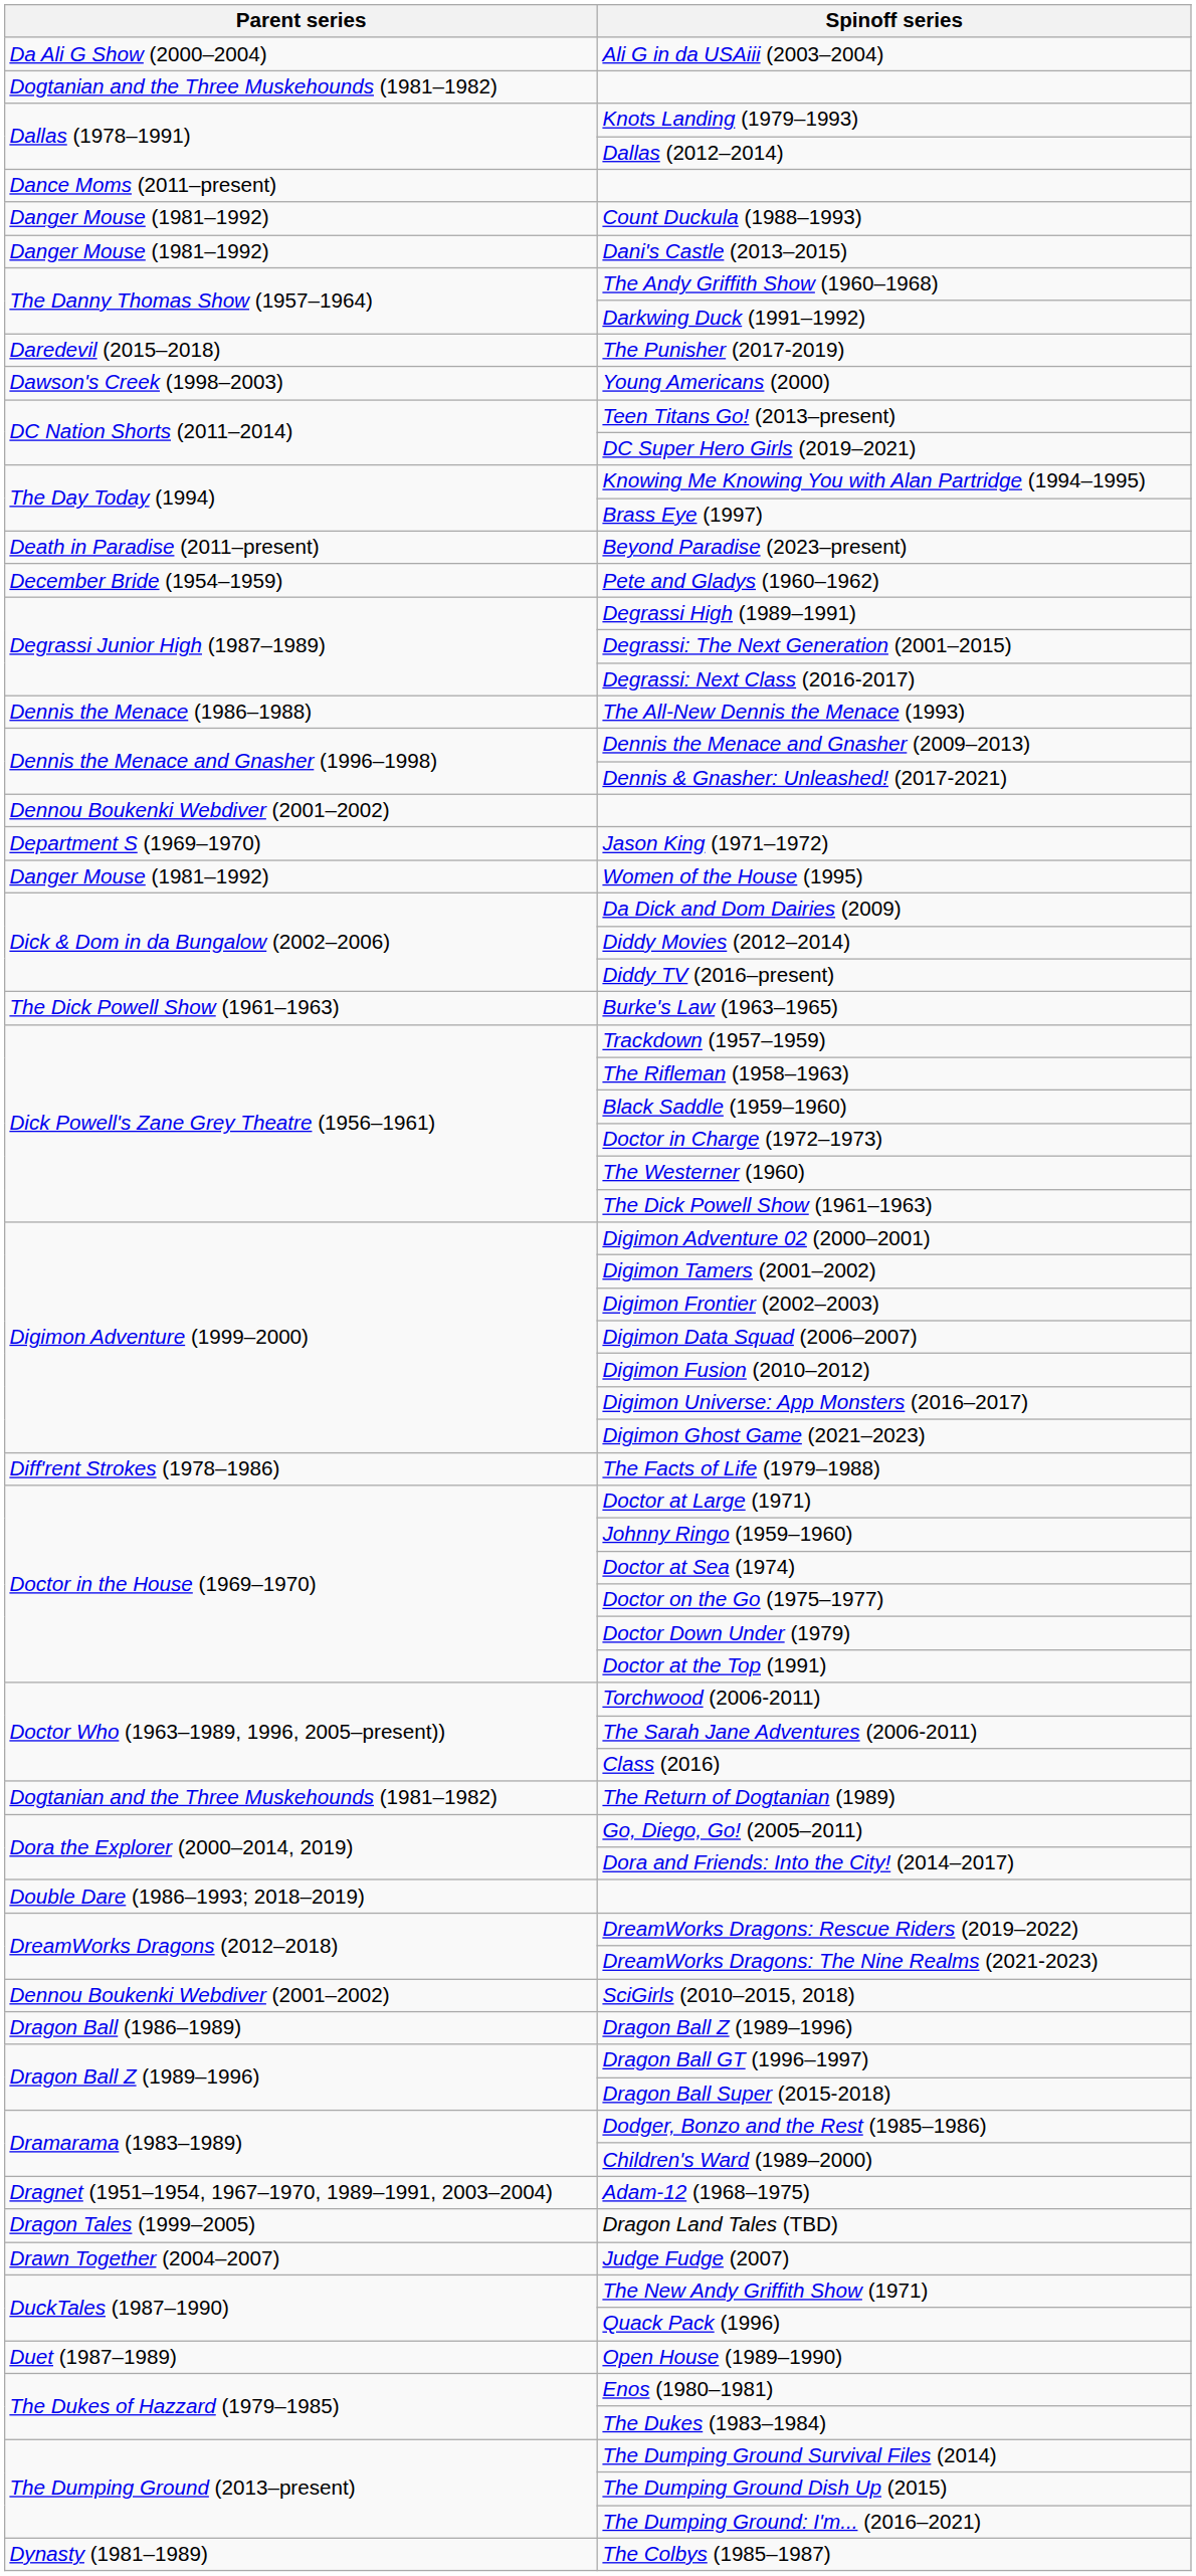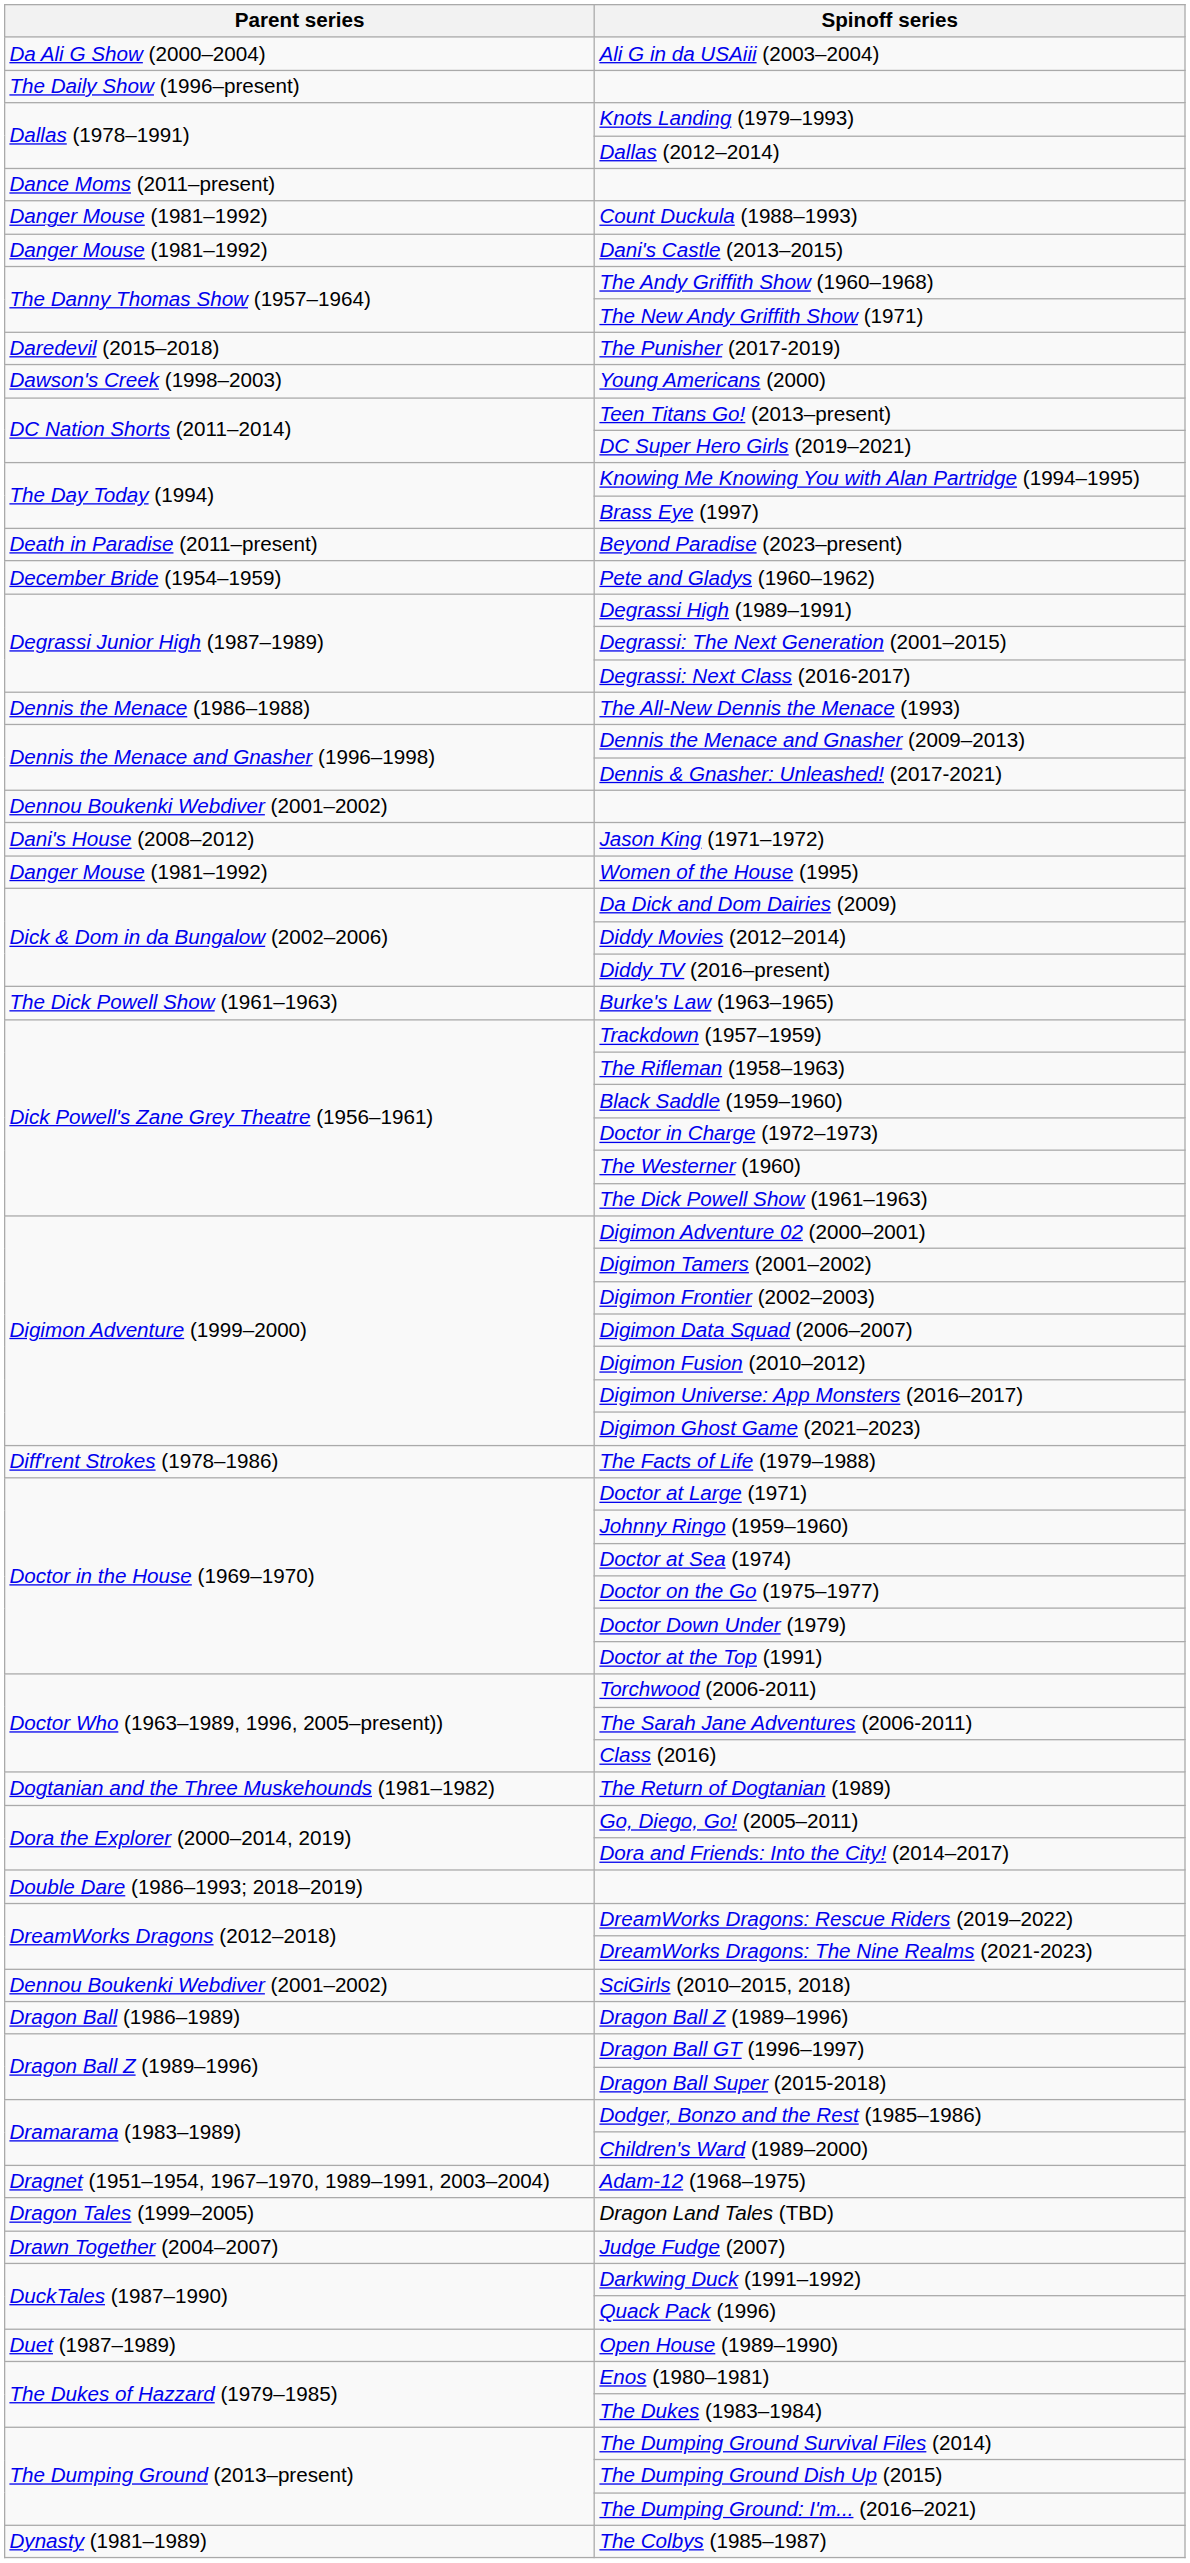row 3 | Parent series: Dogtanian and the Three Muskehounds (1981–1982) -> The Daily Show (1996–present)
row 10 | Spinoff series: Darkwing Duck (1991–1992) -> The New Andy Griffith Show (1971)
row 26 | Parent series: Department S (1969–1970) -> Dani's House (2008–2012)
row 70 | Spinoff series: The New Andy Griffith Show (1971) -> Darkwing Duck (1991–1992)
